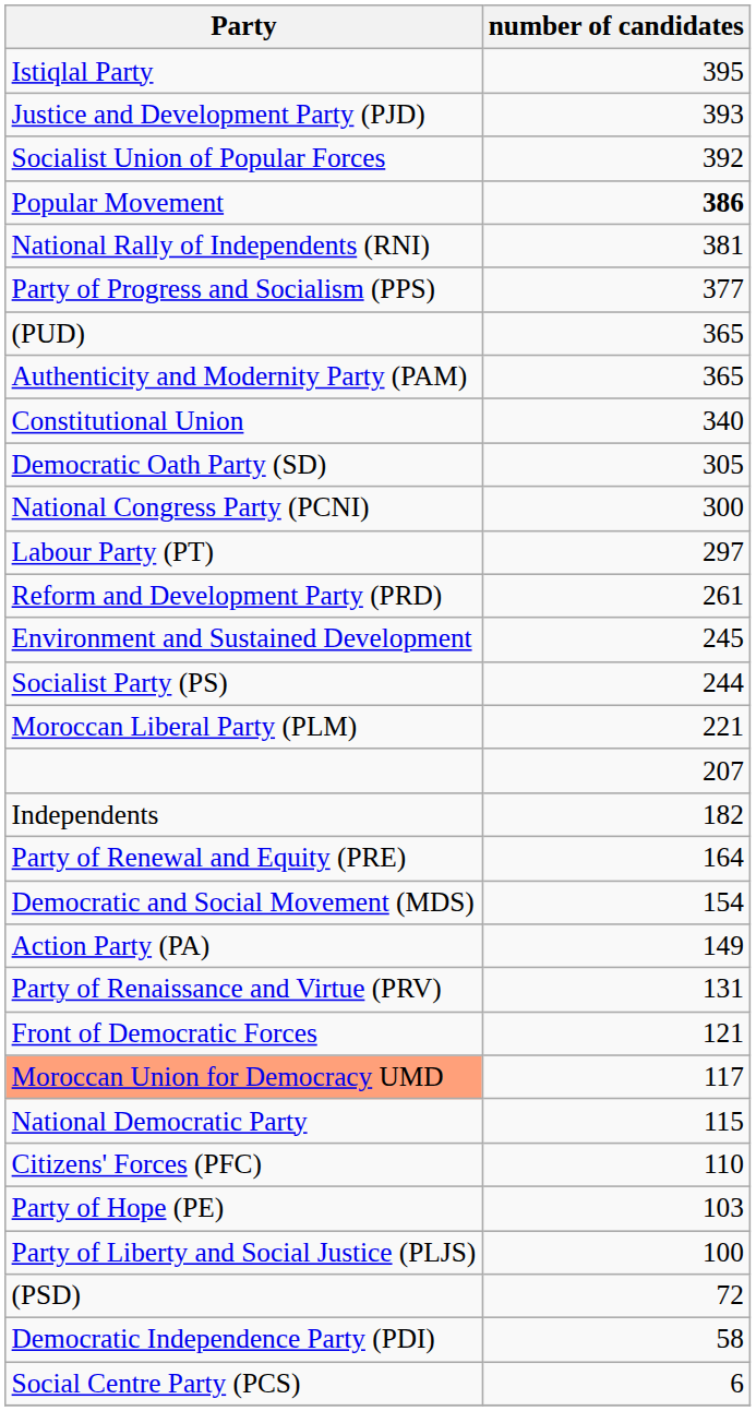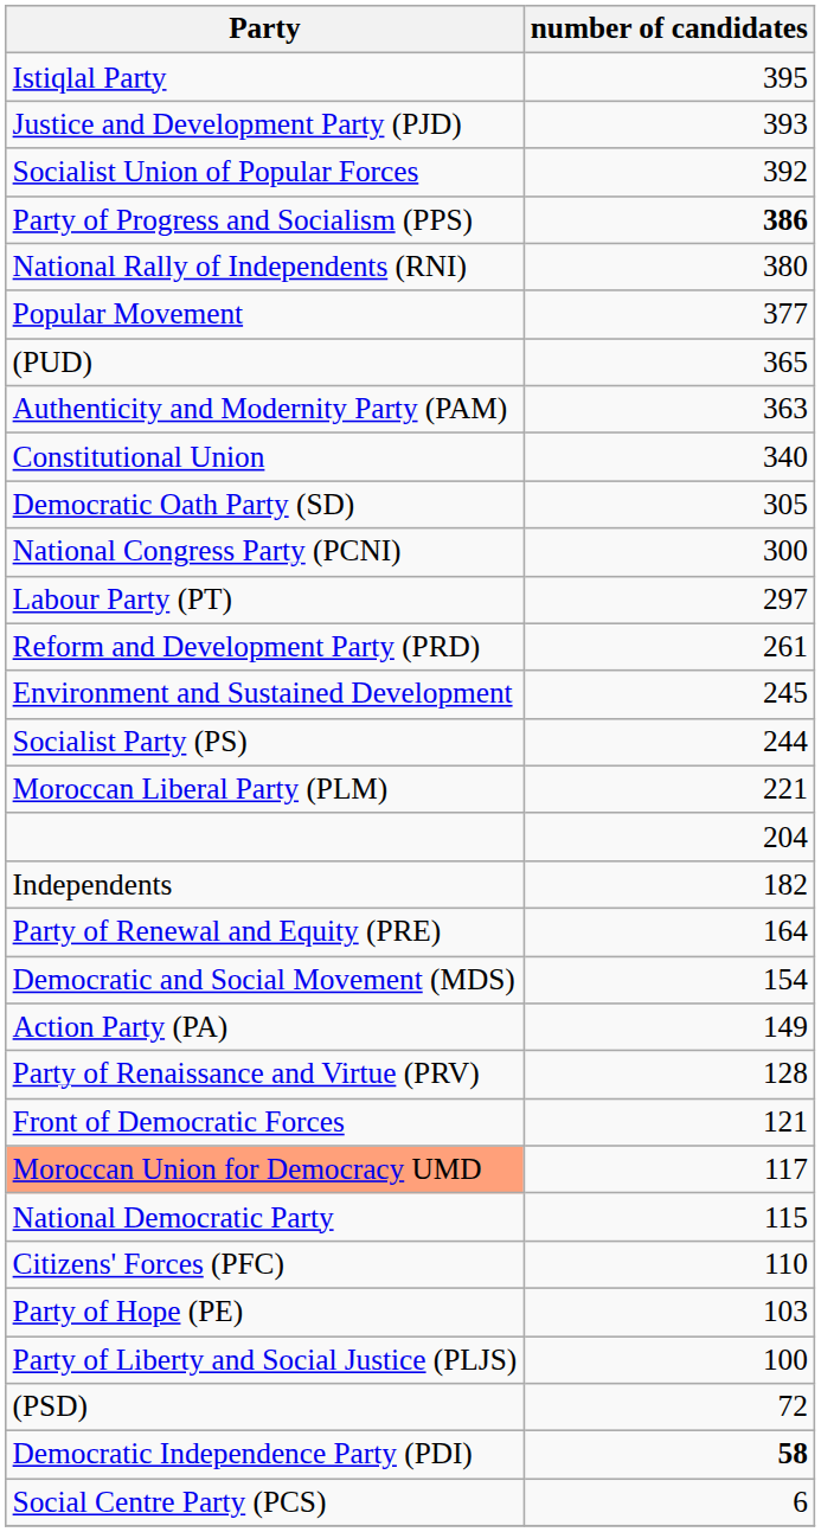row 5 | Party: Popular Movement -> Party of Progress and Socialism (PPS)
row 6 | number of candidates: 381 -> 380
row 7 | Party: Party of Progress and Socialism (PPS) -> Popular Movement
row 9 | number of candidates: 365 -> 363
row 18 | number of candidates: 207 -> 204
row 23 | number of candidates: 131 -> 128
row 31 | number of candidates: normal -> bold
